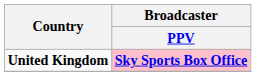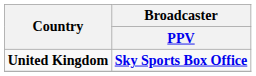United Kingdom | Broadcaster / PPV: pink background -> no background
